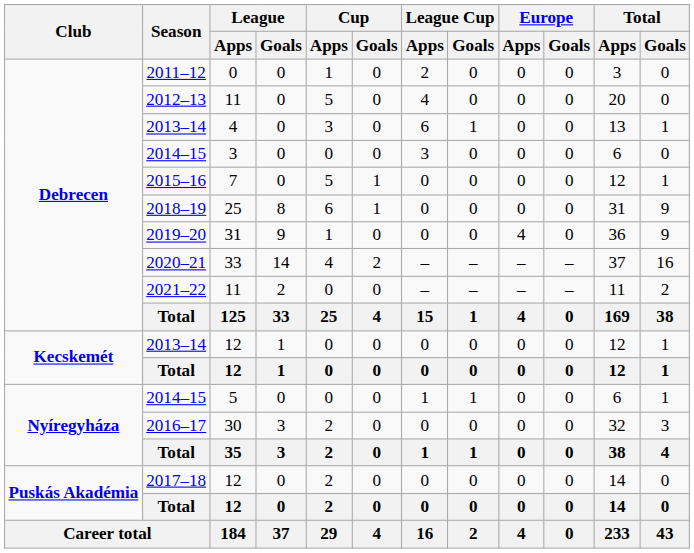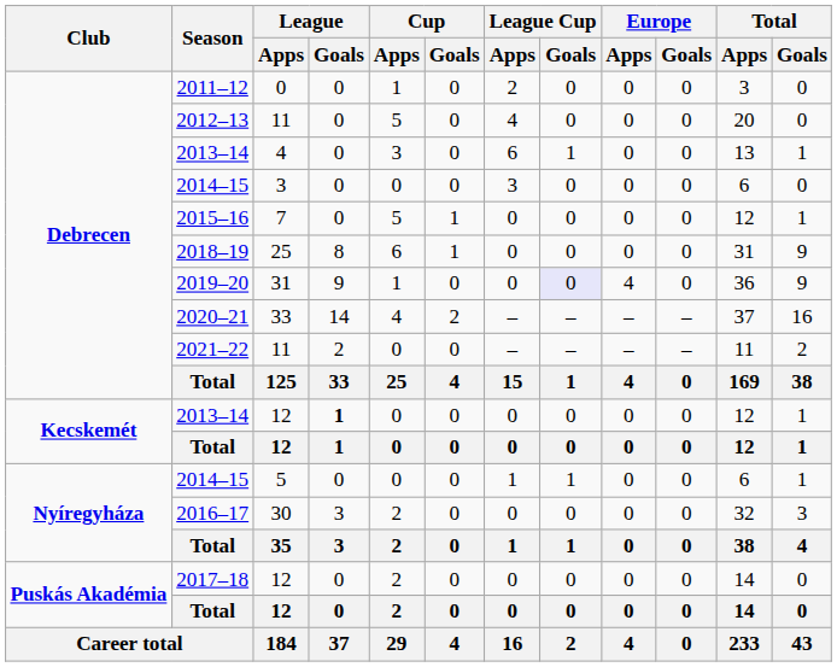2019–20 | League Cup / Goals: no background -> lavender background
2013–14 / 12 | League / Goals: normal -> bold
